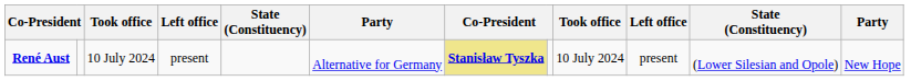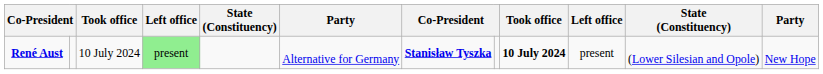René Aust | column 4: no background -> lightgreen background
René Aust | column 7: khaki background -> no background
René Aust | column 9: normal -> bold
